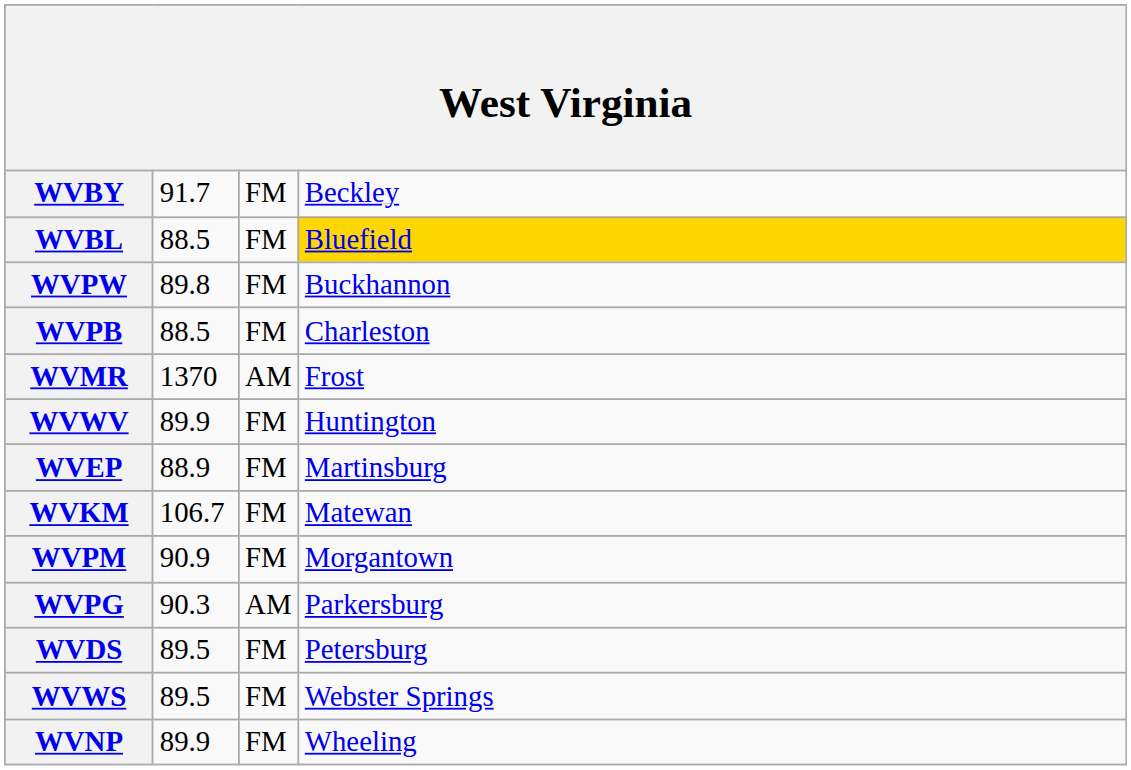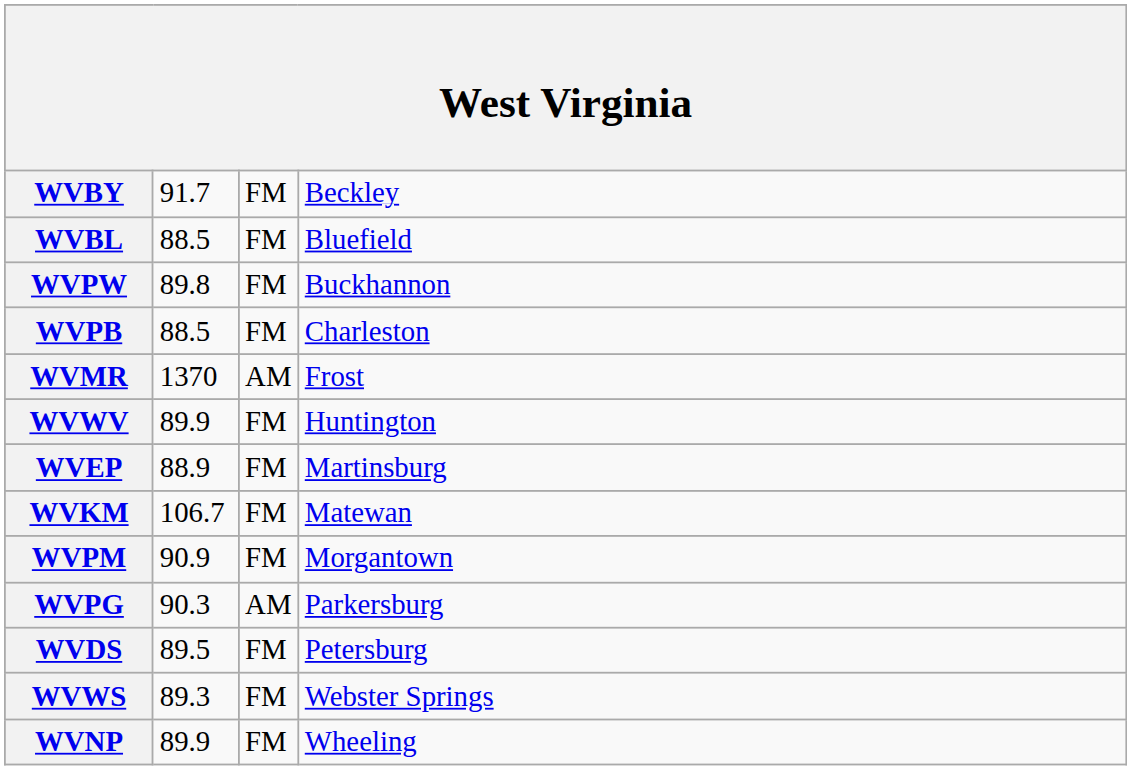WVBL | column 4: gold background -> no background
WVWS | column 2: 89.5 -> 89.3
